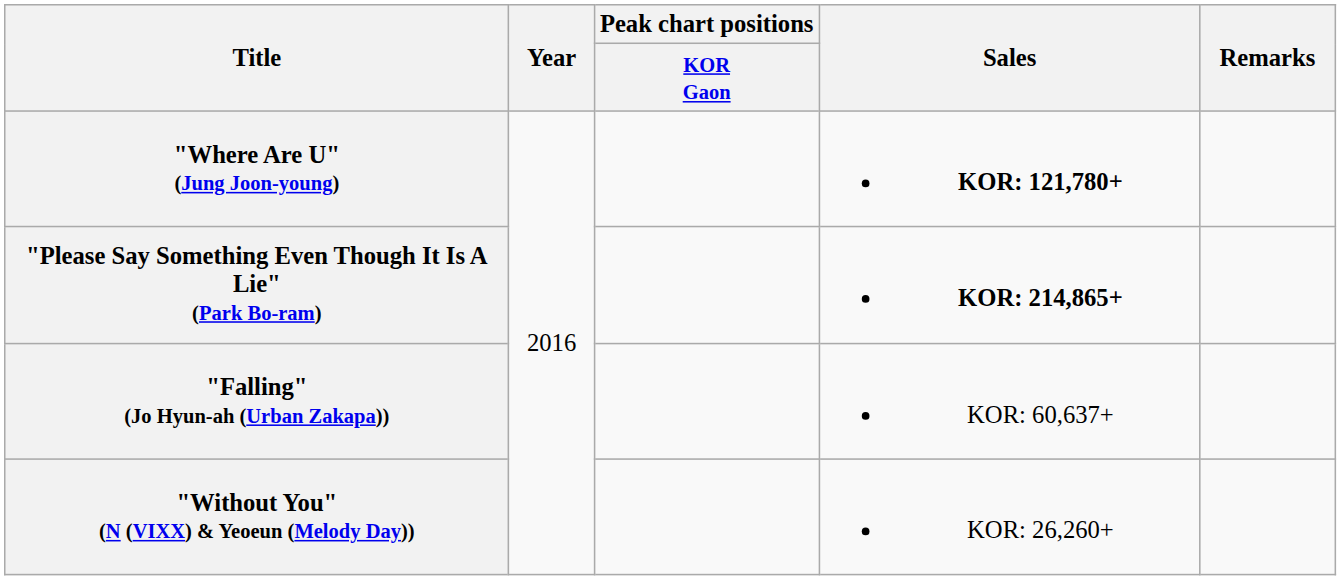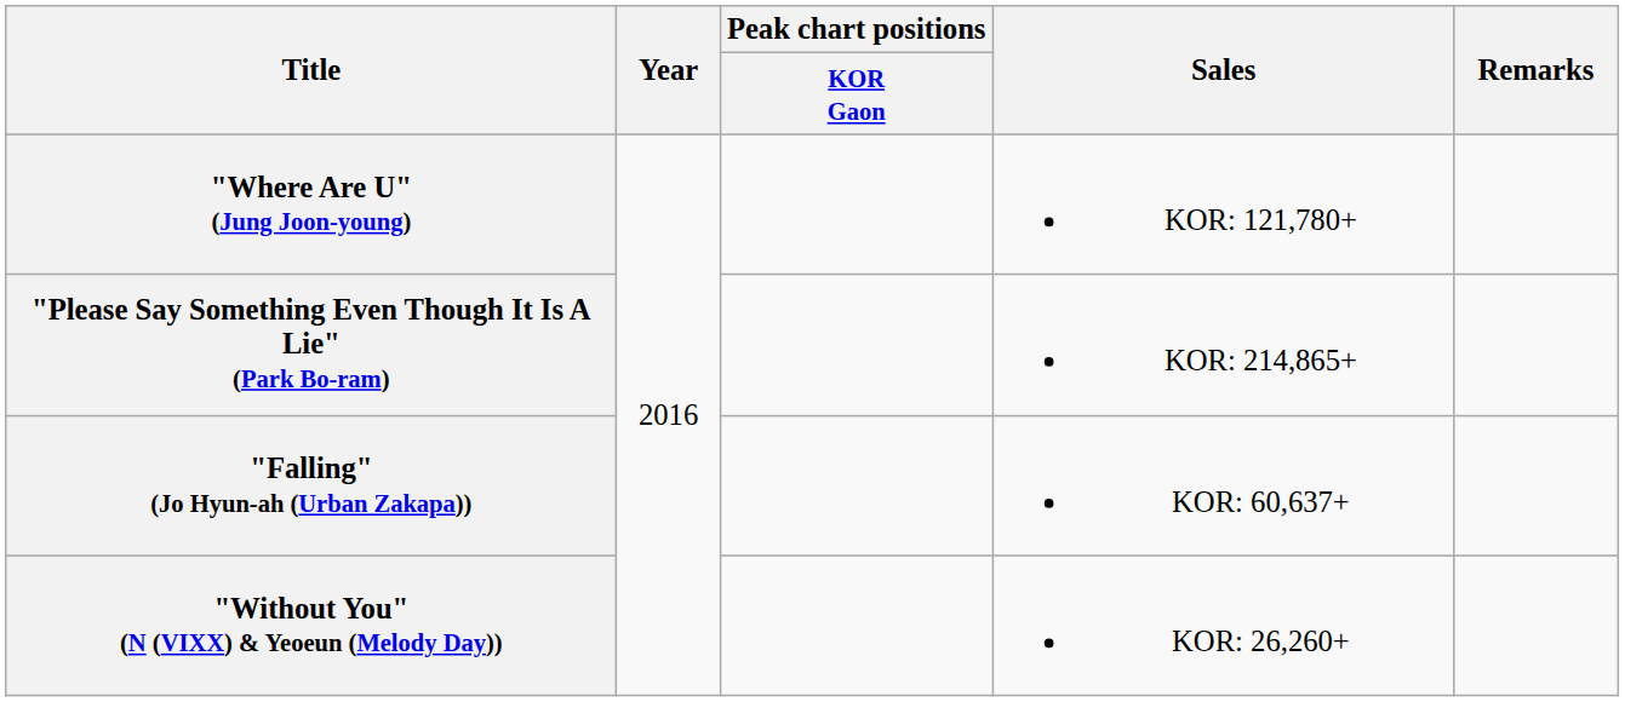"Where Are U" (Jung Joon-young) | Sales: bold -> normal
"Please Say Something Even Though It Is A Lie" (Park Bo-ram) | Sales: bold -> normal
